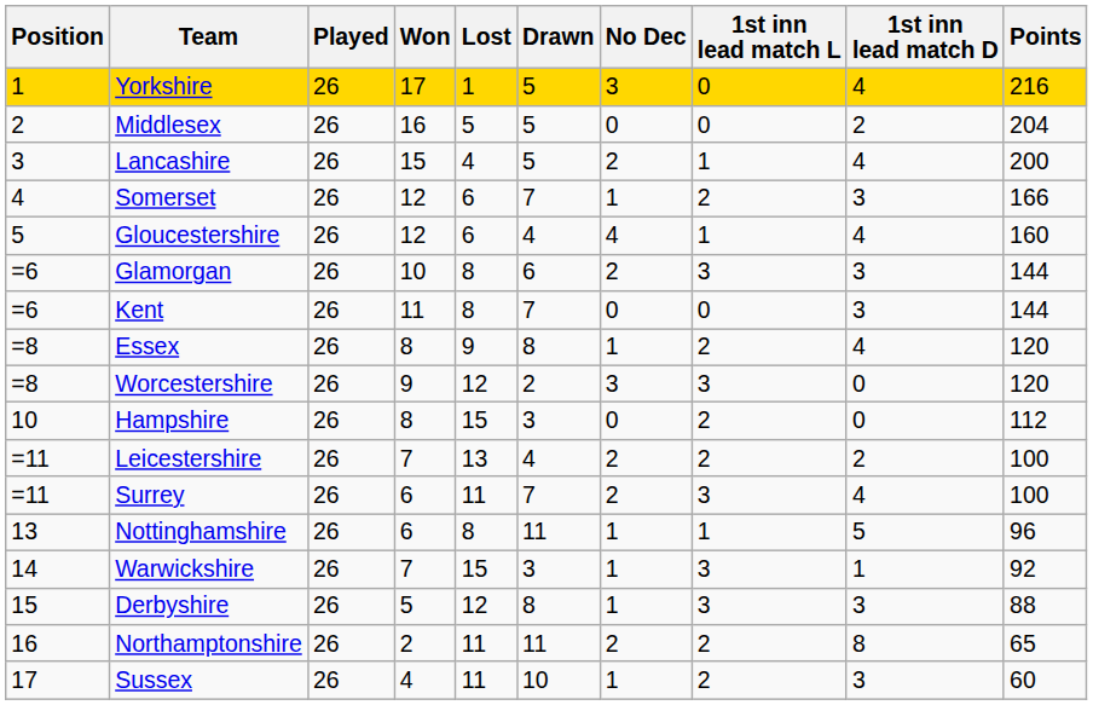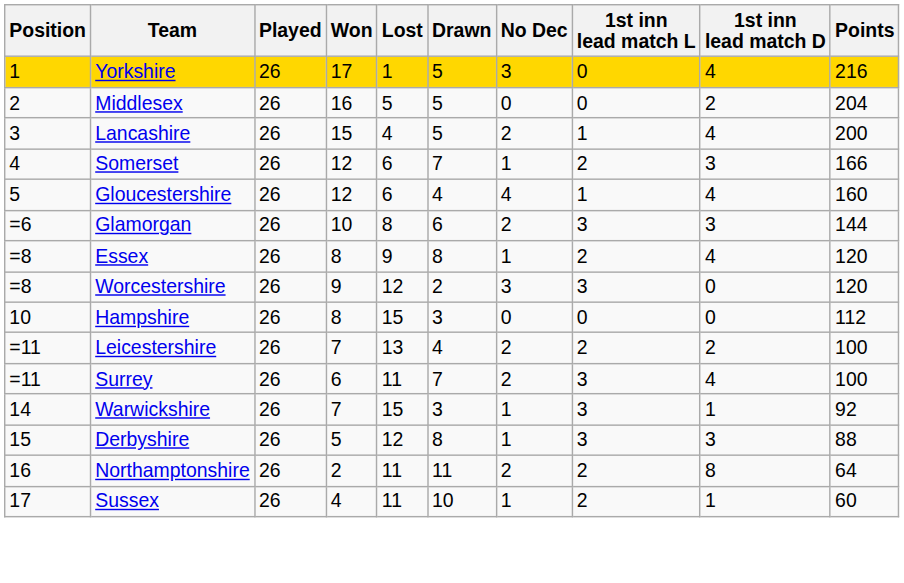- row: =6 | Kent | 26 | 11 | 8 | 7 | 0 | 0 | 3 | 144
Hampshire | 1st inn lead match L: 2 -> 0
- row: 13 | Nottinghamshire | 26 | 6 | 8 | 11 | 1 | 1 | 5 | 96
Northamptonshire | Points: 65 -> 64
Sussex | 1st inn lead match D: 3 -> 1
